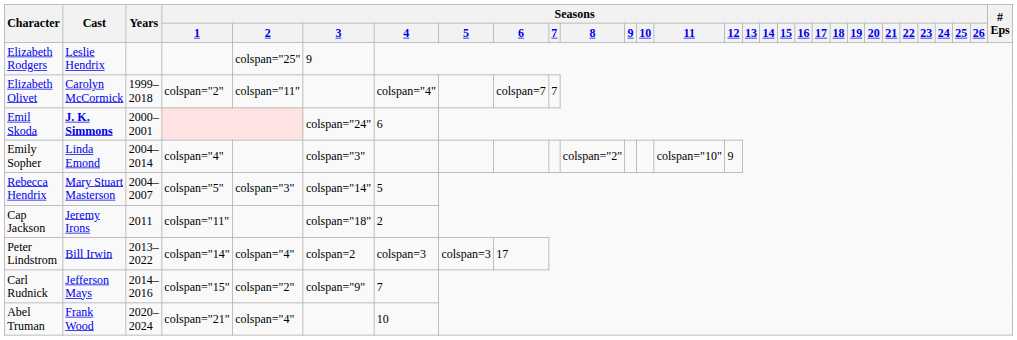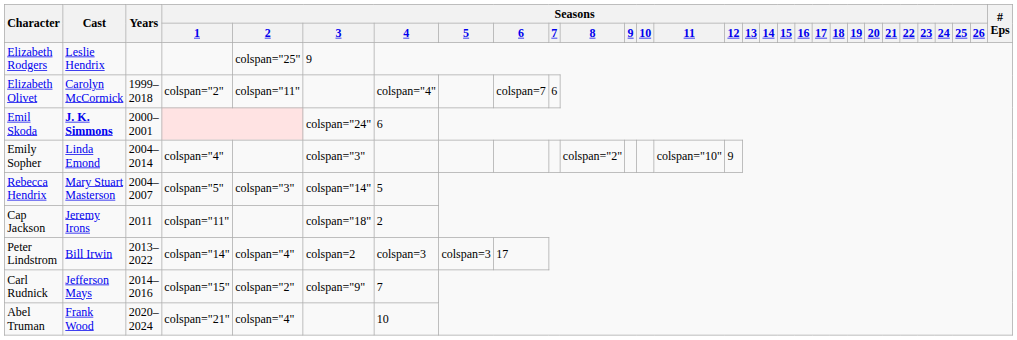Elizabeth Olivet | Seasons / 7: 7 -> 6
